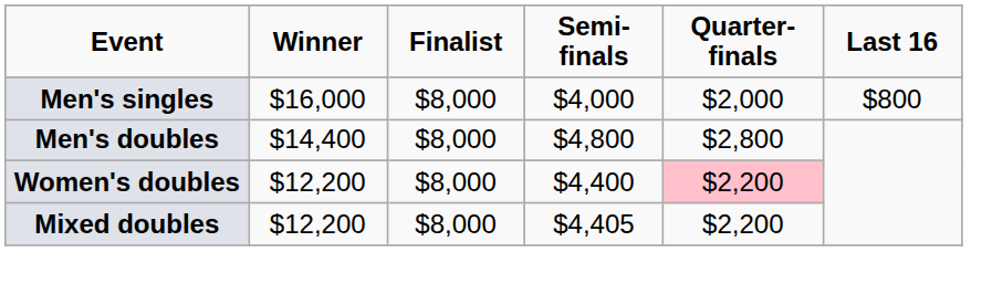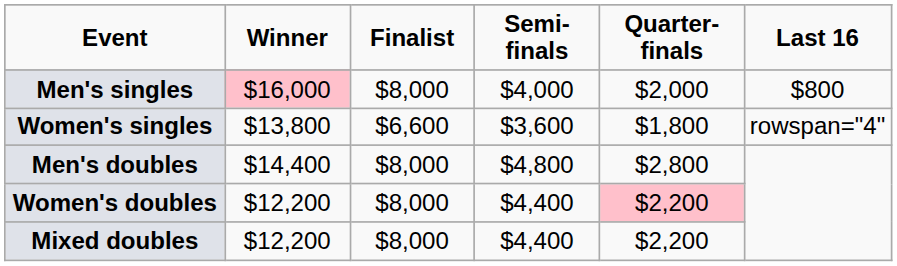Men's singles | Winner: no background -> pink background
+ row: Women's singles | $13,800 | $6,600 | $3,600 | $1,800 | rowspan="4"
Mixed doubles | Semi-finals: $4,405 -> $4,400
